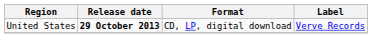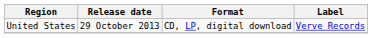United States | Release date: bold -> normal
